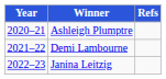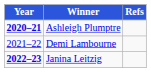Ashleigh Plumptre | Year: normal -> bold
Janina Leitzig | Year: normal -> bold
